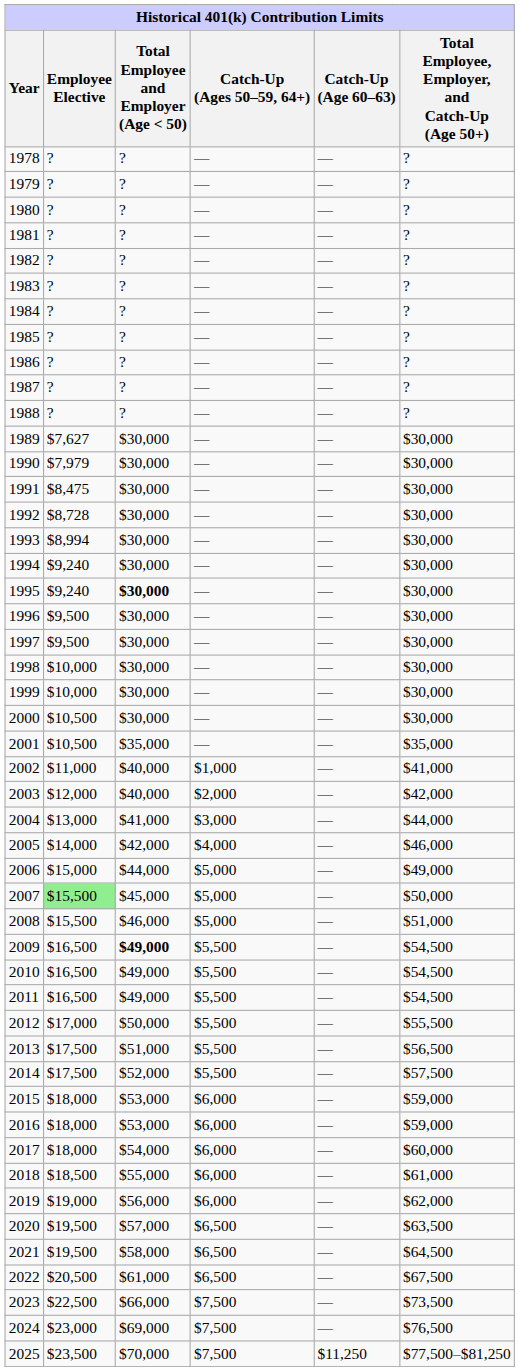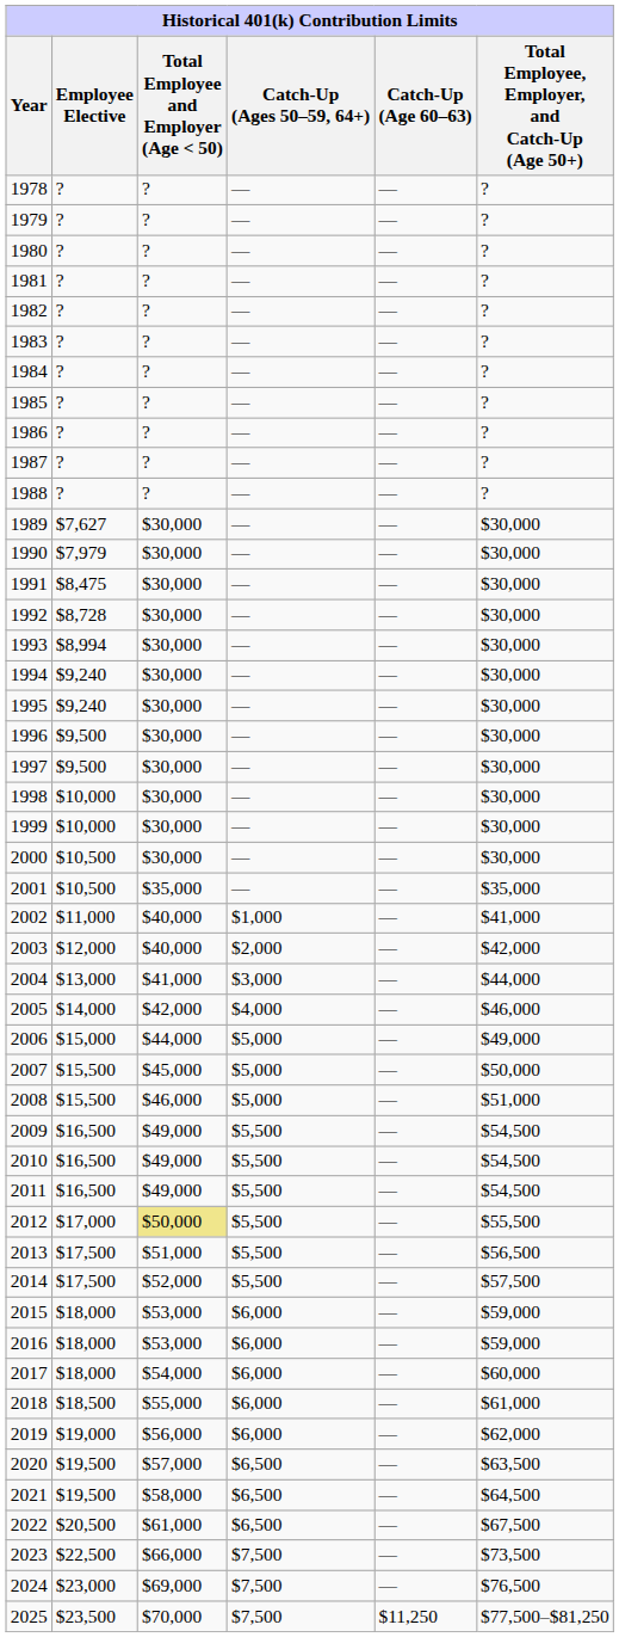1995 | Total Employee and Employer (Age < 50): bold -> normal
2007 | Employee Elective: lightgreen background -> no background
2009 | Total Employee and Employer (Age < 50): bold -> normal
2012 | Total Employee and Employer (Age < 50): no background -> khaki background
